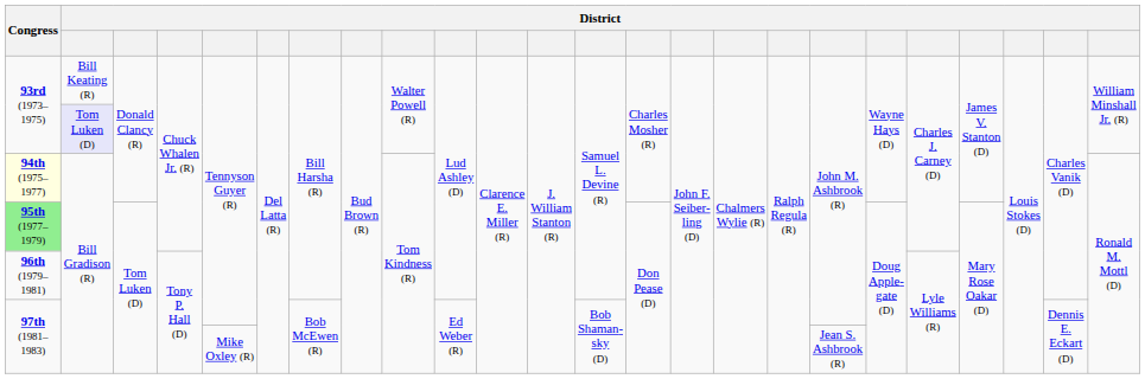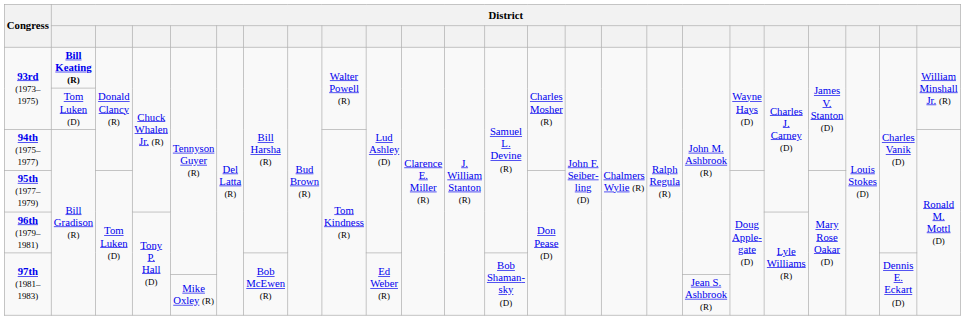93rd (1973–1975) / Bill Keating (R) | column 2: normal -> bold
93rd (1973–1975) / Tom Luken (D) | column 2: lavender background -> no background
94th (1975–1977) | Congress: lightyellow background -> no background
95th (1977–1979) | Congress: lightgreen background -> no background
